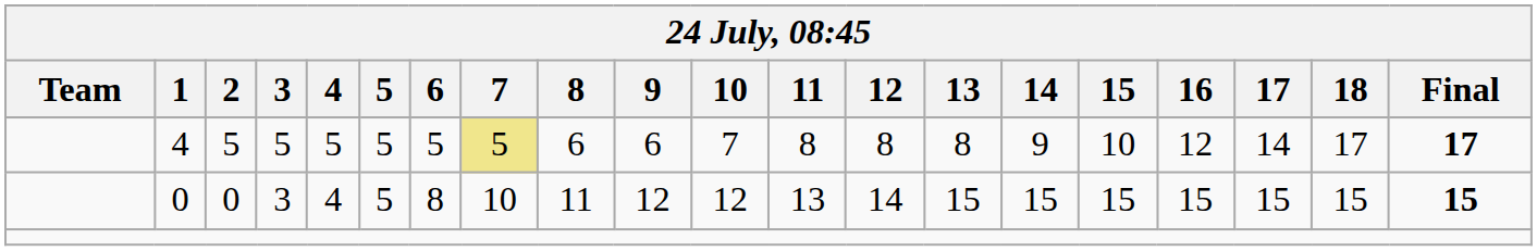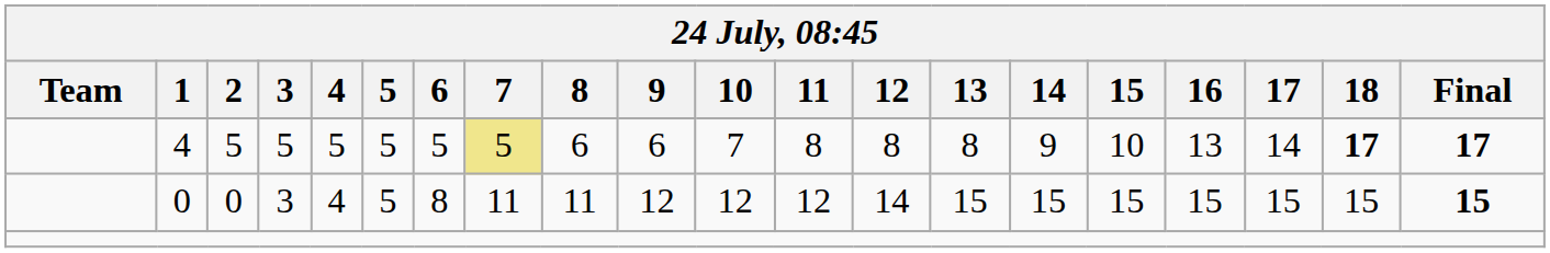row 3 | 16: 12 -> 13
row 3 | 18: normal -> bold
row 4 | 7: 10 -> 11
row 4 | 11: 13 -> 12
